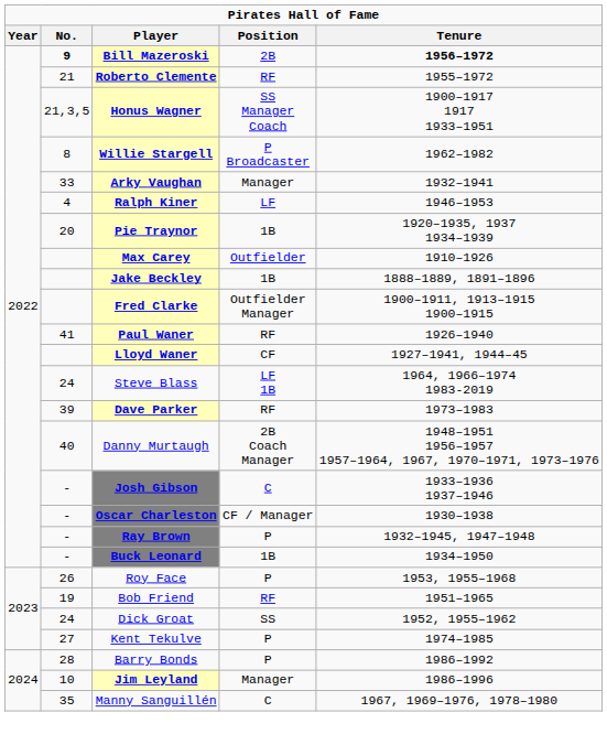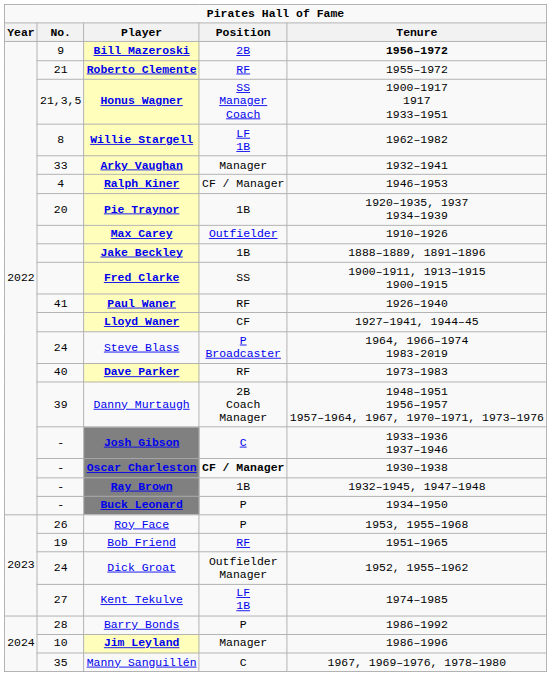Bill Mazeroski | No.: bold -> normal
Willie Stargell | Position: P Broadcaster -> LF 1B
Ralph Kiner | Position: LF -> CF / Manager
Fred Clarke | Position: Outfielder Manager -> SS
Steve Blass | Position: LF 1B -> P Broadcaster
Dave Parker | No.: 39 -> 40
Danny Murtaugh | No.: 40 -> 39
Oscar Charleston | Position: normal -> bold
Ray Brown | Position: P -> 1B
Buck Leonard | Position: 1B -> P
Dick Groat | Position: SS -> Outfielder Manager
Kent Tekulve | Position: P -> LF 1B
